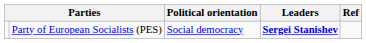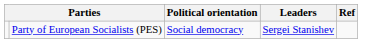Party of European Socialists (PES) | Leaders: bold -> normal
